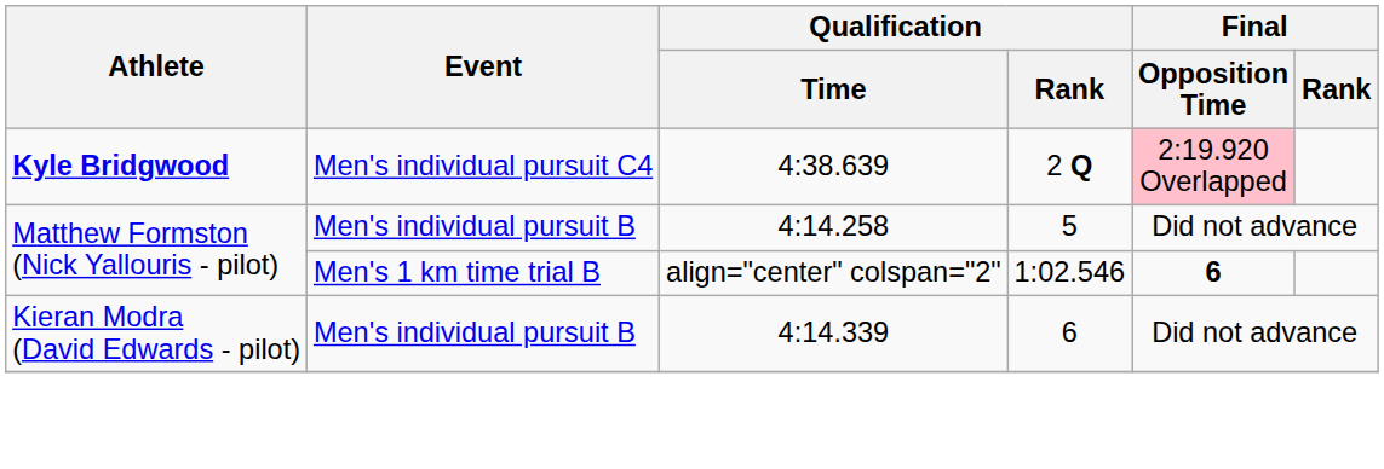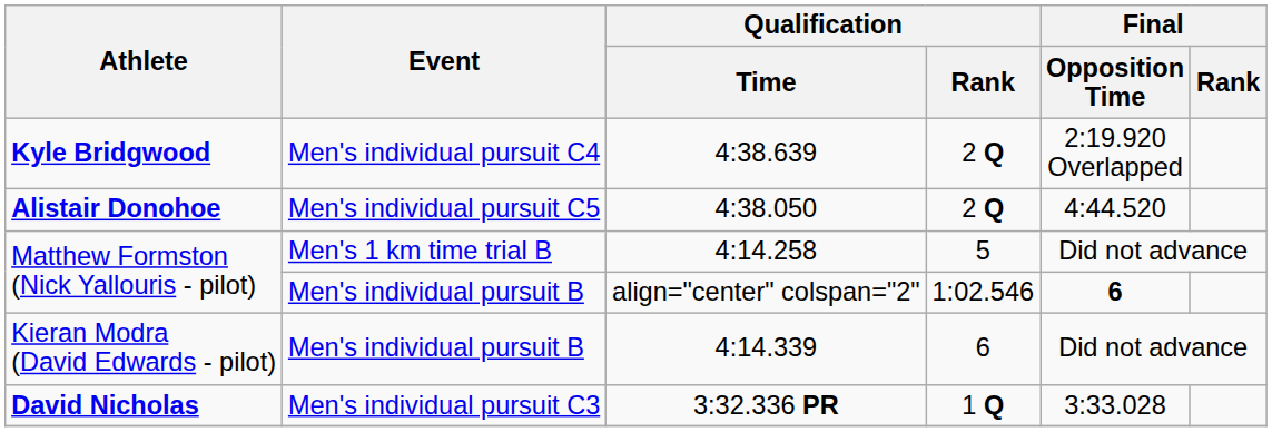4:38.639 | Final / Opposition Time: pink background -> no background
+ row: Alistair Donohoe | Men's individual pursuit C5 | 4:38.050 | 2 Q | 4:44.520
4:14.258 | Event: Men's individual pursuit B -> Men's 1 km time trial B
align="center" colspan="2" | Event: Men's 1 km time trial B -> Men's individual pursuit B
+ row: David Nicholas | Men's individual pursuit C3 | 3:32.336 PR | 1 Q | 3:33.028
